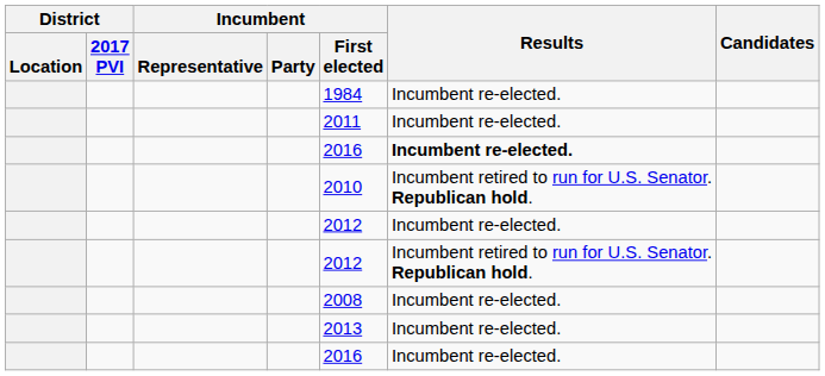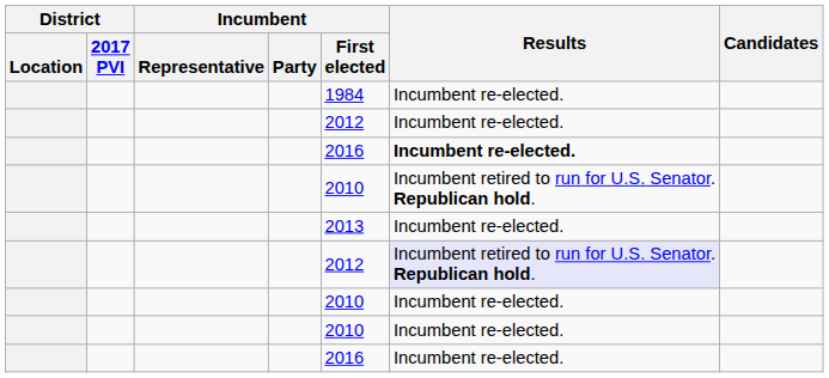row 4 | Incumbent / First elected: 2011 -> 2012
row 7 | Incumbent / First elected: 2012 -> 2013
row 8 | Results: no background -> lavender background
row 9 | Incumbent / First elected: 2008 -> 2010
row 10 | Incumbent / First elected: 2013 -> 2010
